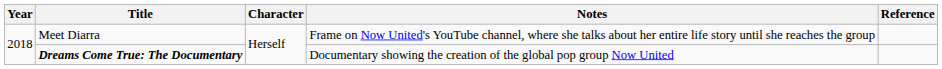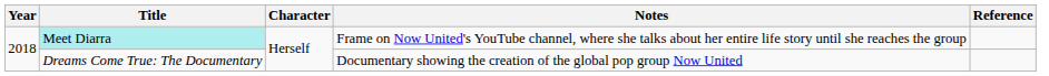Meet Diarra | Title: no background -> paleturquoise background
Dreams Come True: The Documentary | Title: bold -> normal
